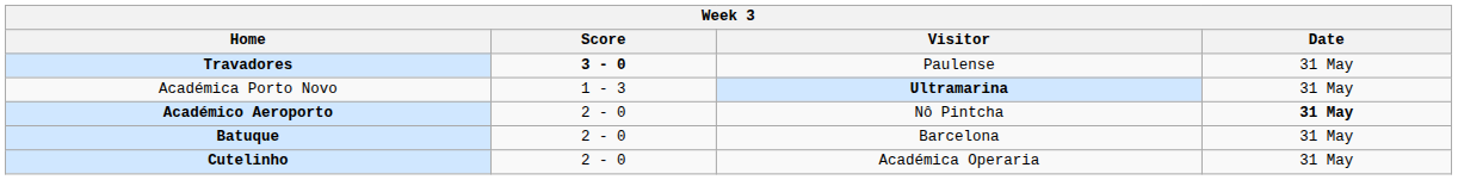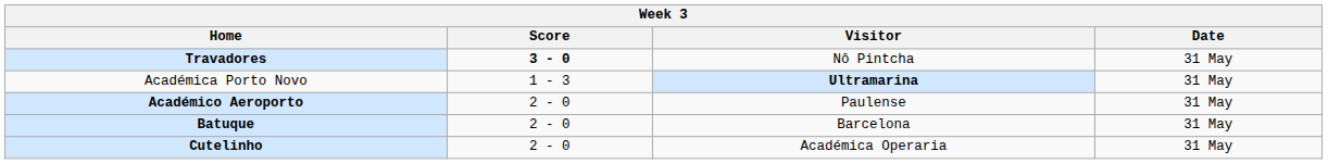Travadores | Visitor: Paulense -> Nô Pintcha
Académico Aeroporto | Visitor: Nô Pintcha -> Paulense
Académico Aeroporto | Date: bold -> normal
